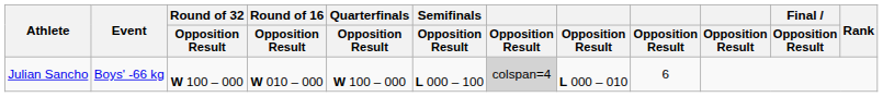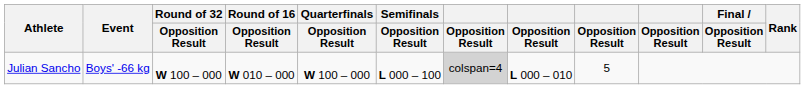Julian Sancho | column 9: 6 -> 5
